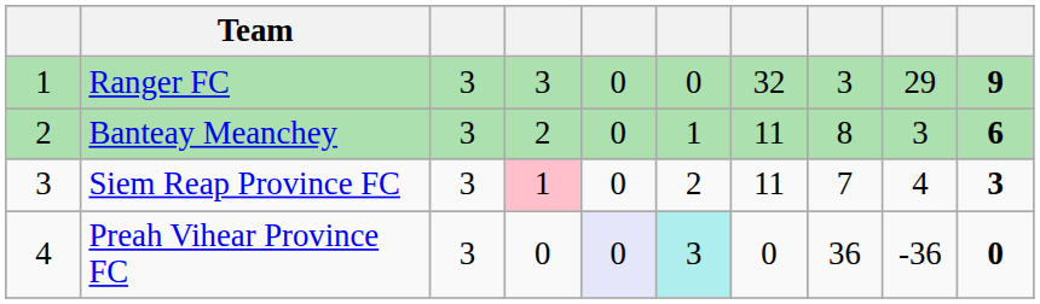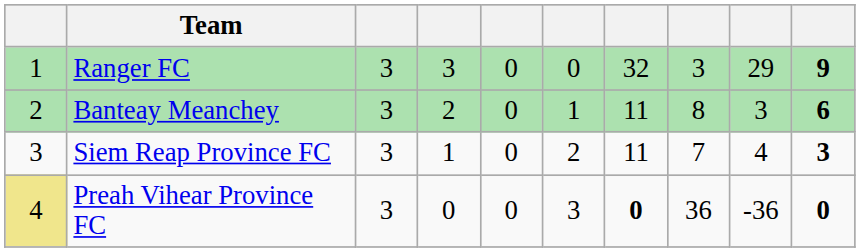Siem Reap Province FC | column 4: pink background -> no background
Preah Vihear Province FC | column 1: no background -> khaki background
Preah Vihear Province FC | column 5: lavender background -> no background
Preah Vihear Province FC | column 6: paleturquoise background -> no background
Preah Vihear Province FC | column 7: normal -> bold
